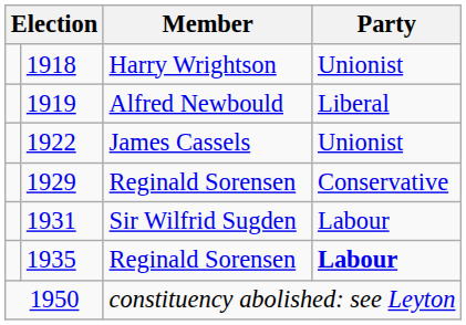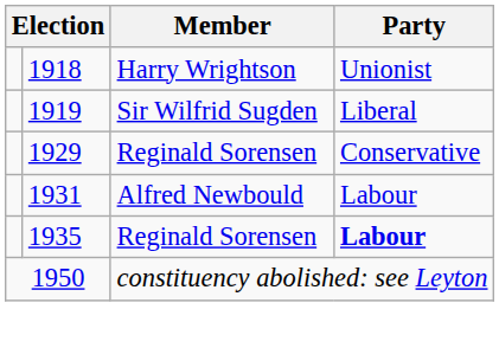1919 | Member: Alfred Newbould -> Sir Wilfrid Sugden
- row: 1922 | James Cassels | Unionist
1931 | Member: Sir Wilfrid Sugden -> Alfred Newbould
